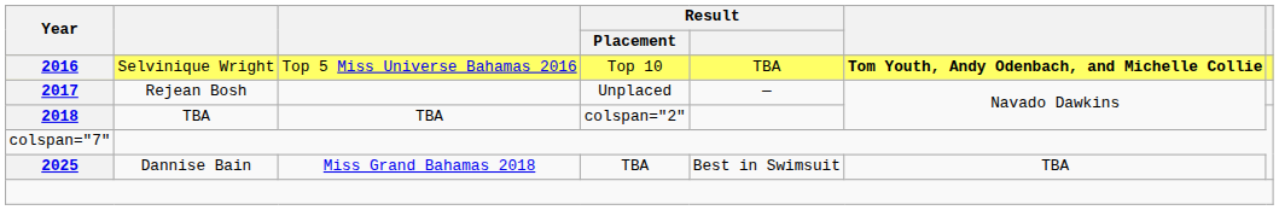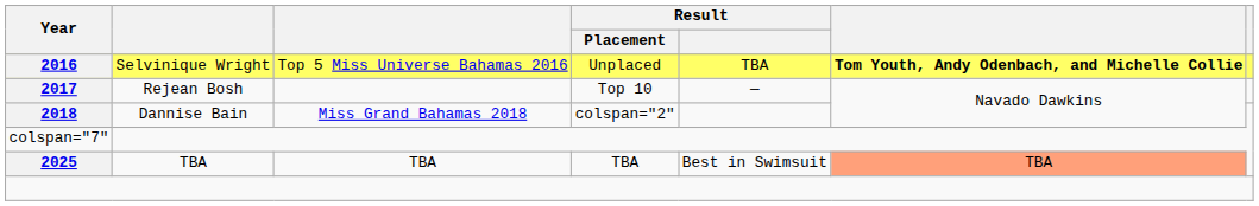2016 | Result / Placement: Top 10 -> Unplaced
2017 | Result / Placement: Unplaced -> Top 10
2018 | column 2: TBA -> Dannise Bain
2018 | column 3: TBA -> Miss Grand Bahamas 2018
2025 | column 2: Dannise Bain -> TBA
2025 | column 3: Miss Grand Bahamas 2018 -> TBA
2025 | column 6: no background -> lightsalmon background
